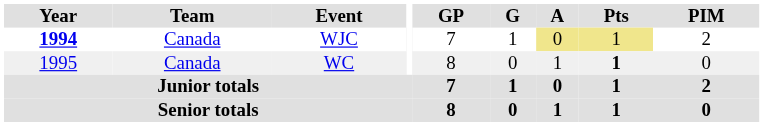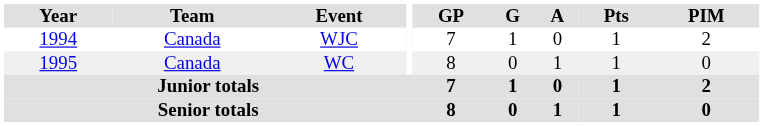WJC | Year: bold -> normal
WJC | A: khaki background -> no background
WJC | Pts: khaki background -> no background
WC | Pts: bold -> normal
